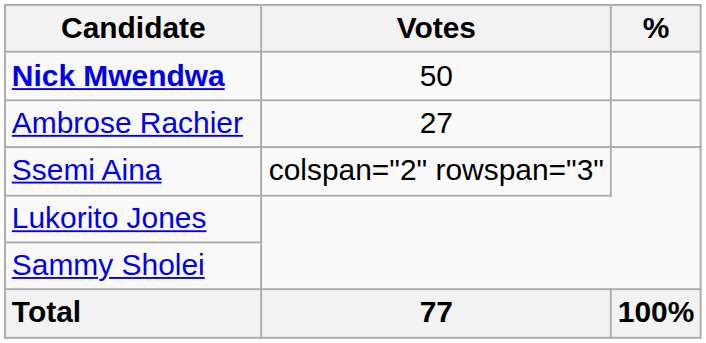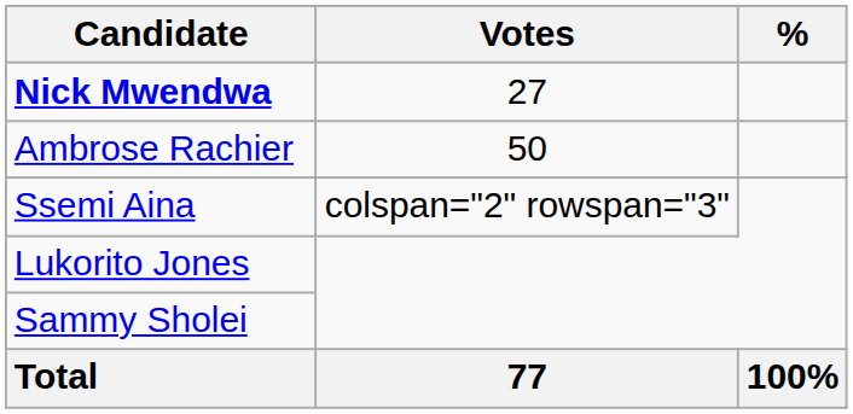Nick Mwendwa | Votes: 50 -> 27
Ambrose Rachier | Votes: 27 -> 50
